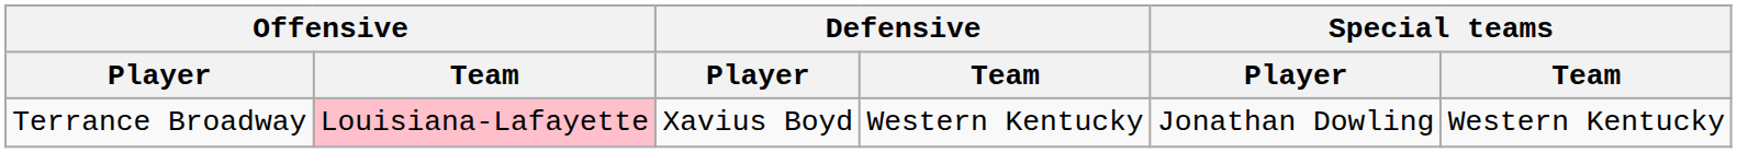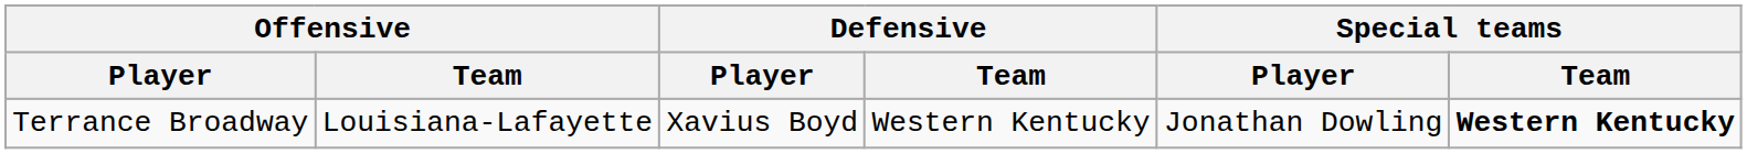Terrance Broadway | Offensive / Team: pink background -> no background
Terrance Broadway | Special teams / Team: normal -> bold
